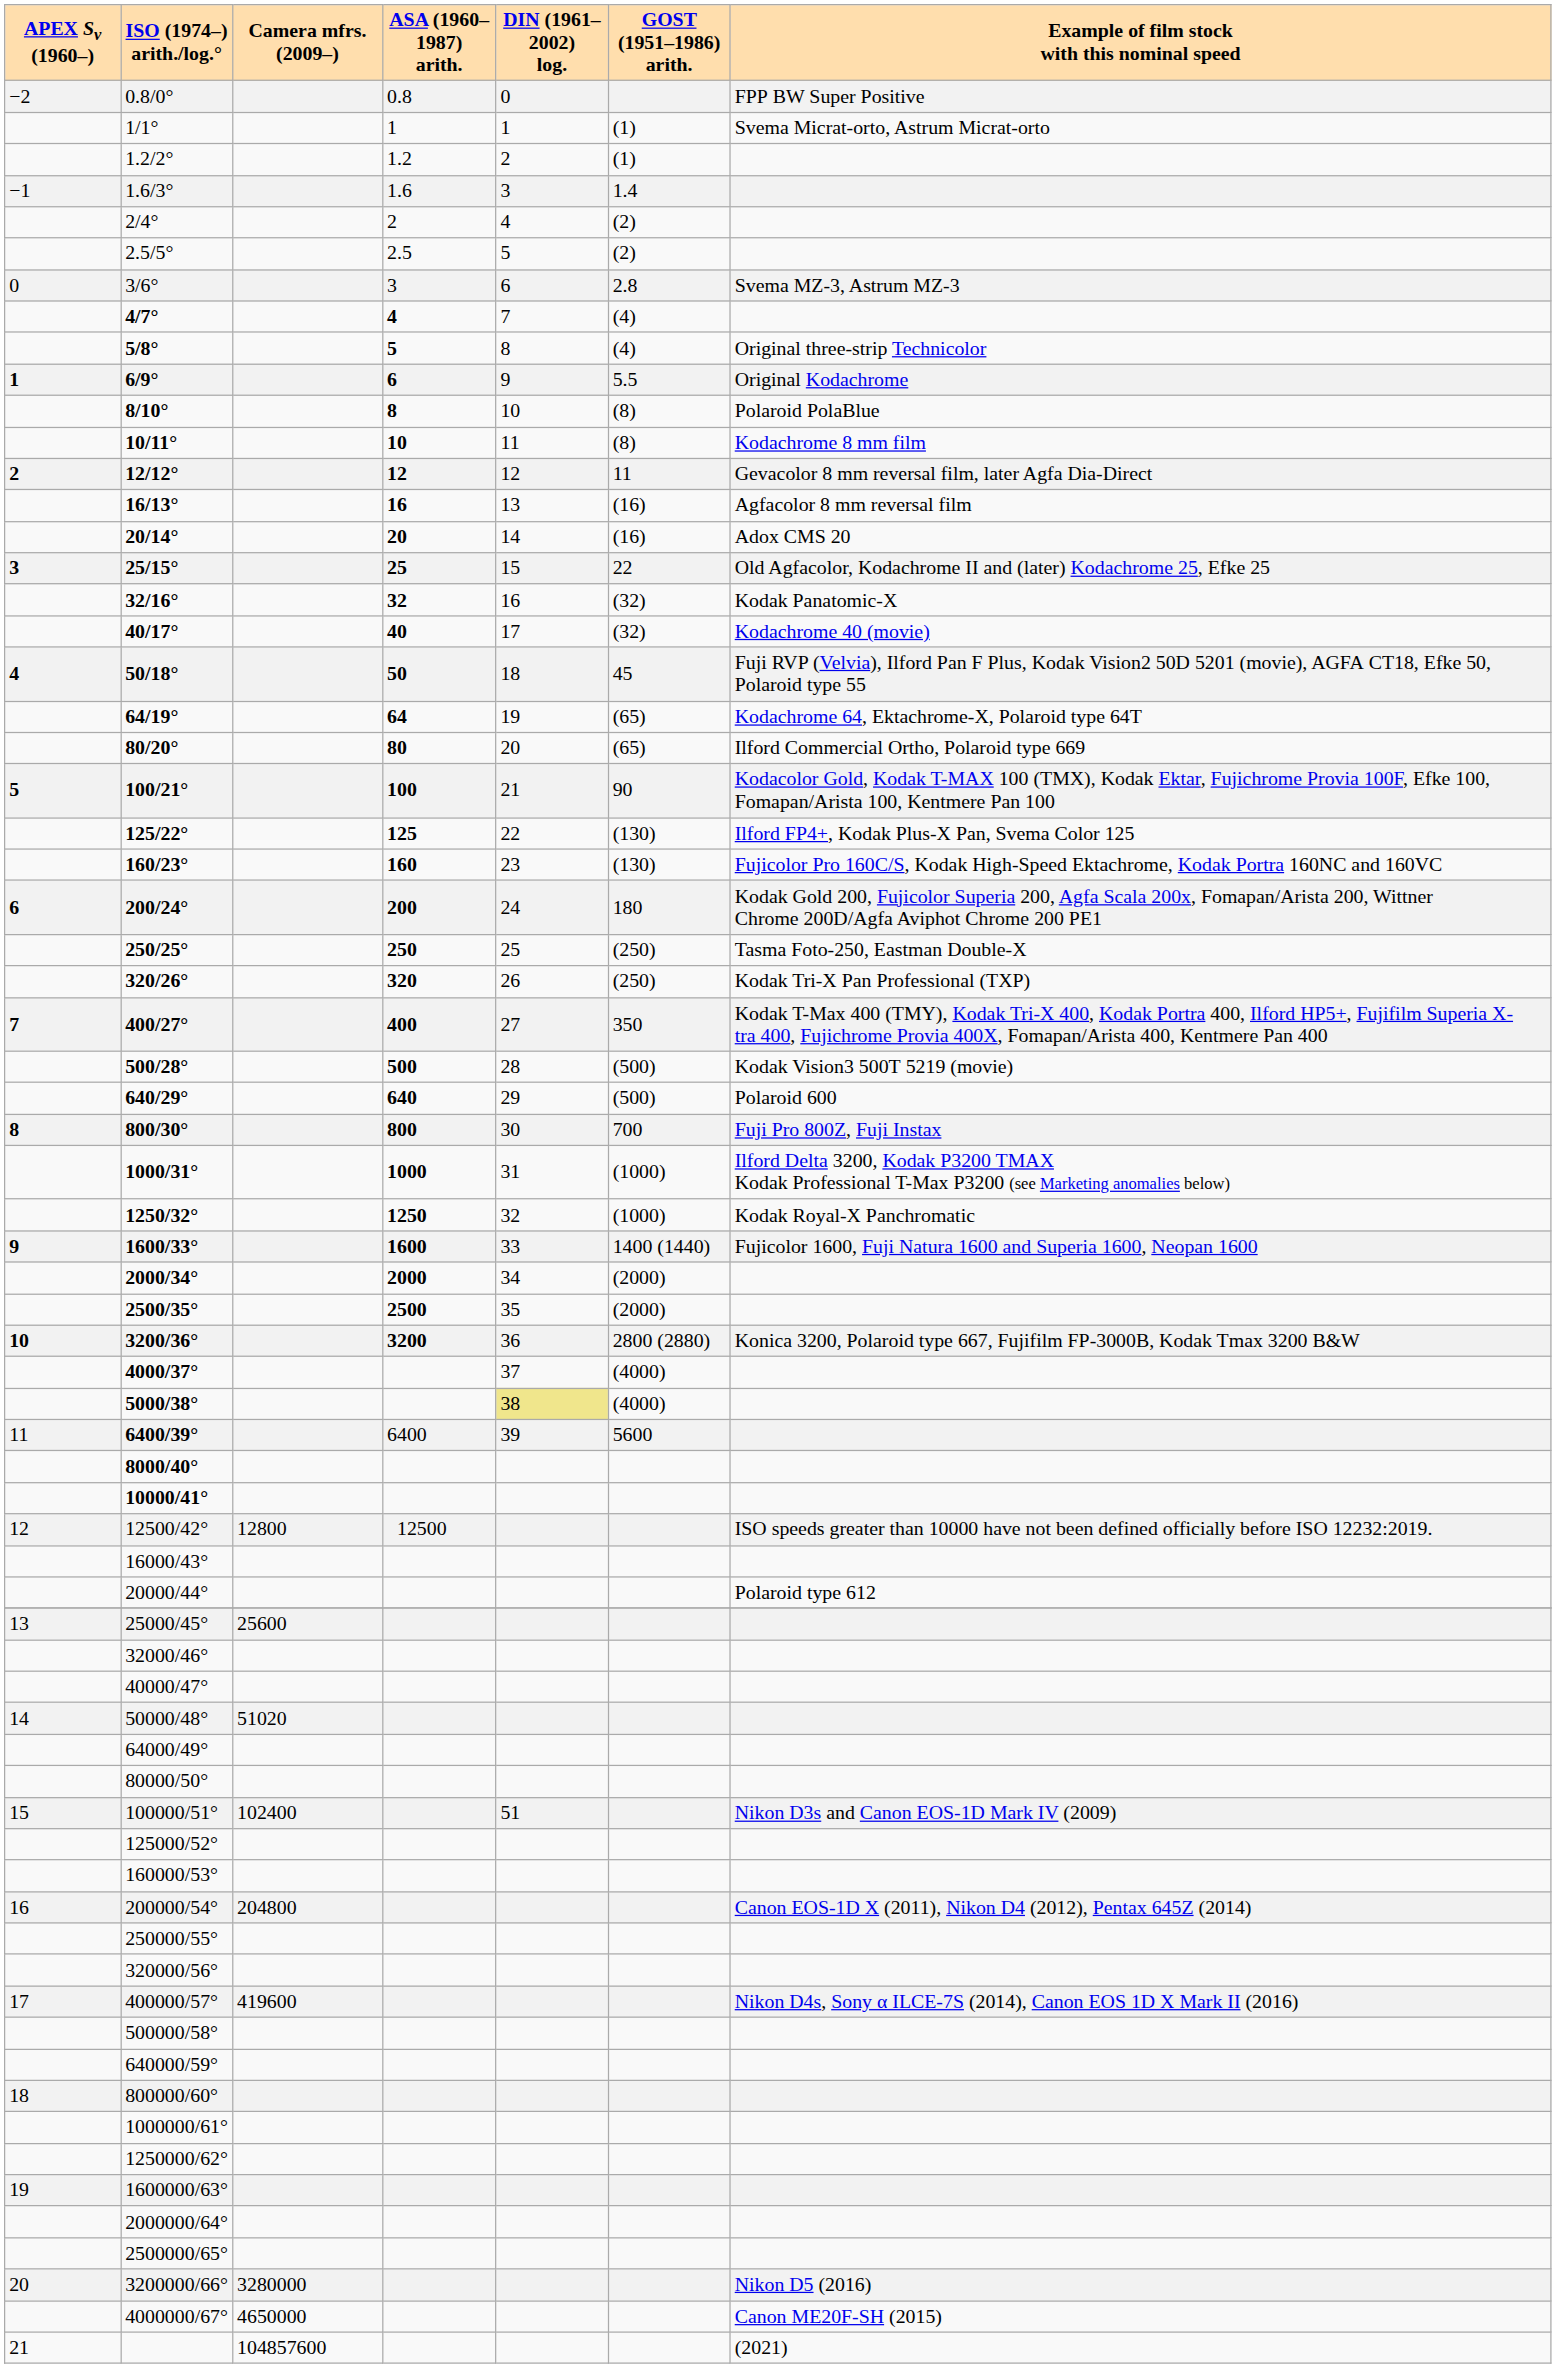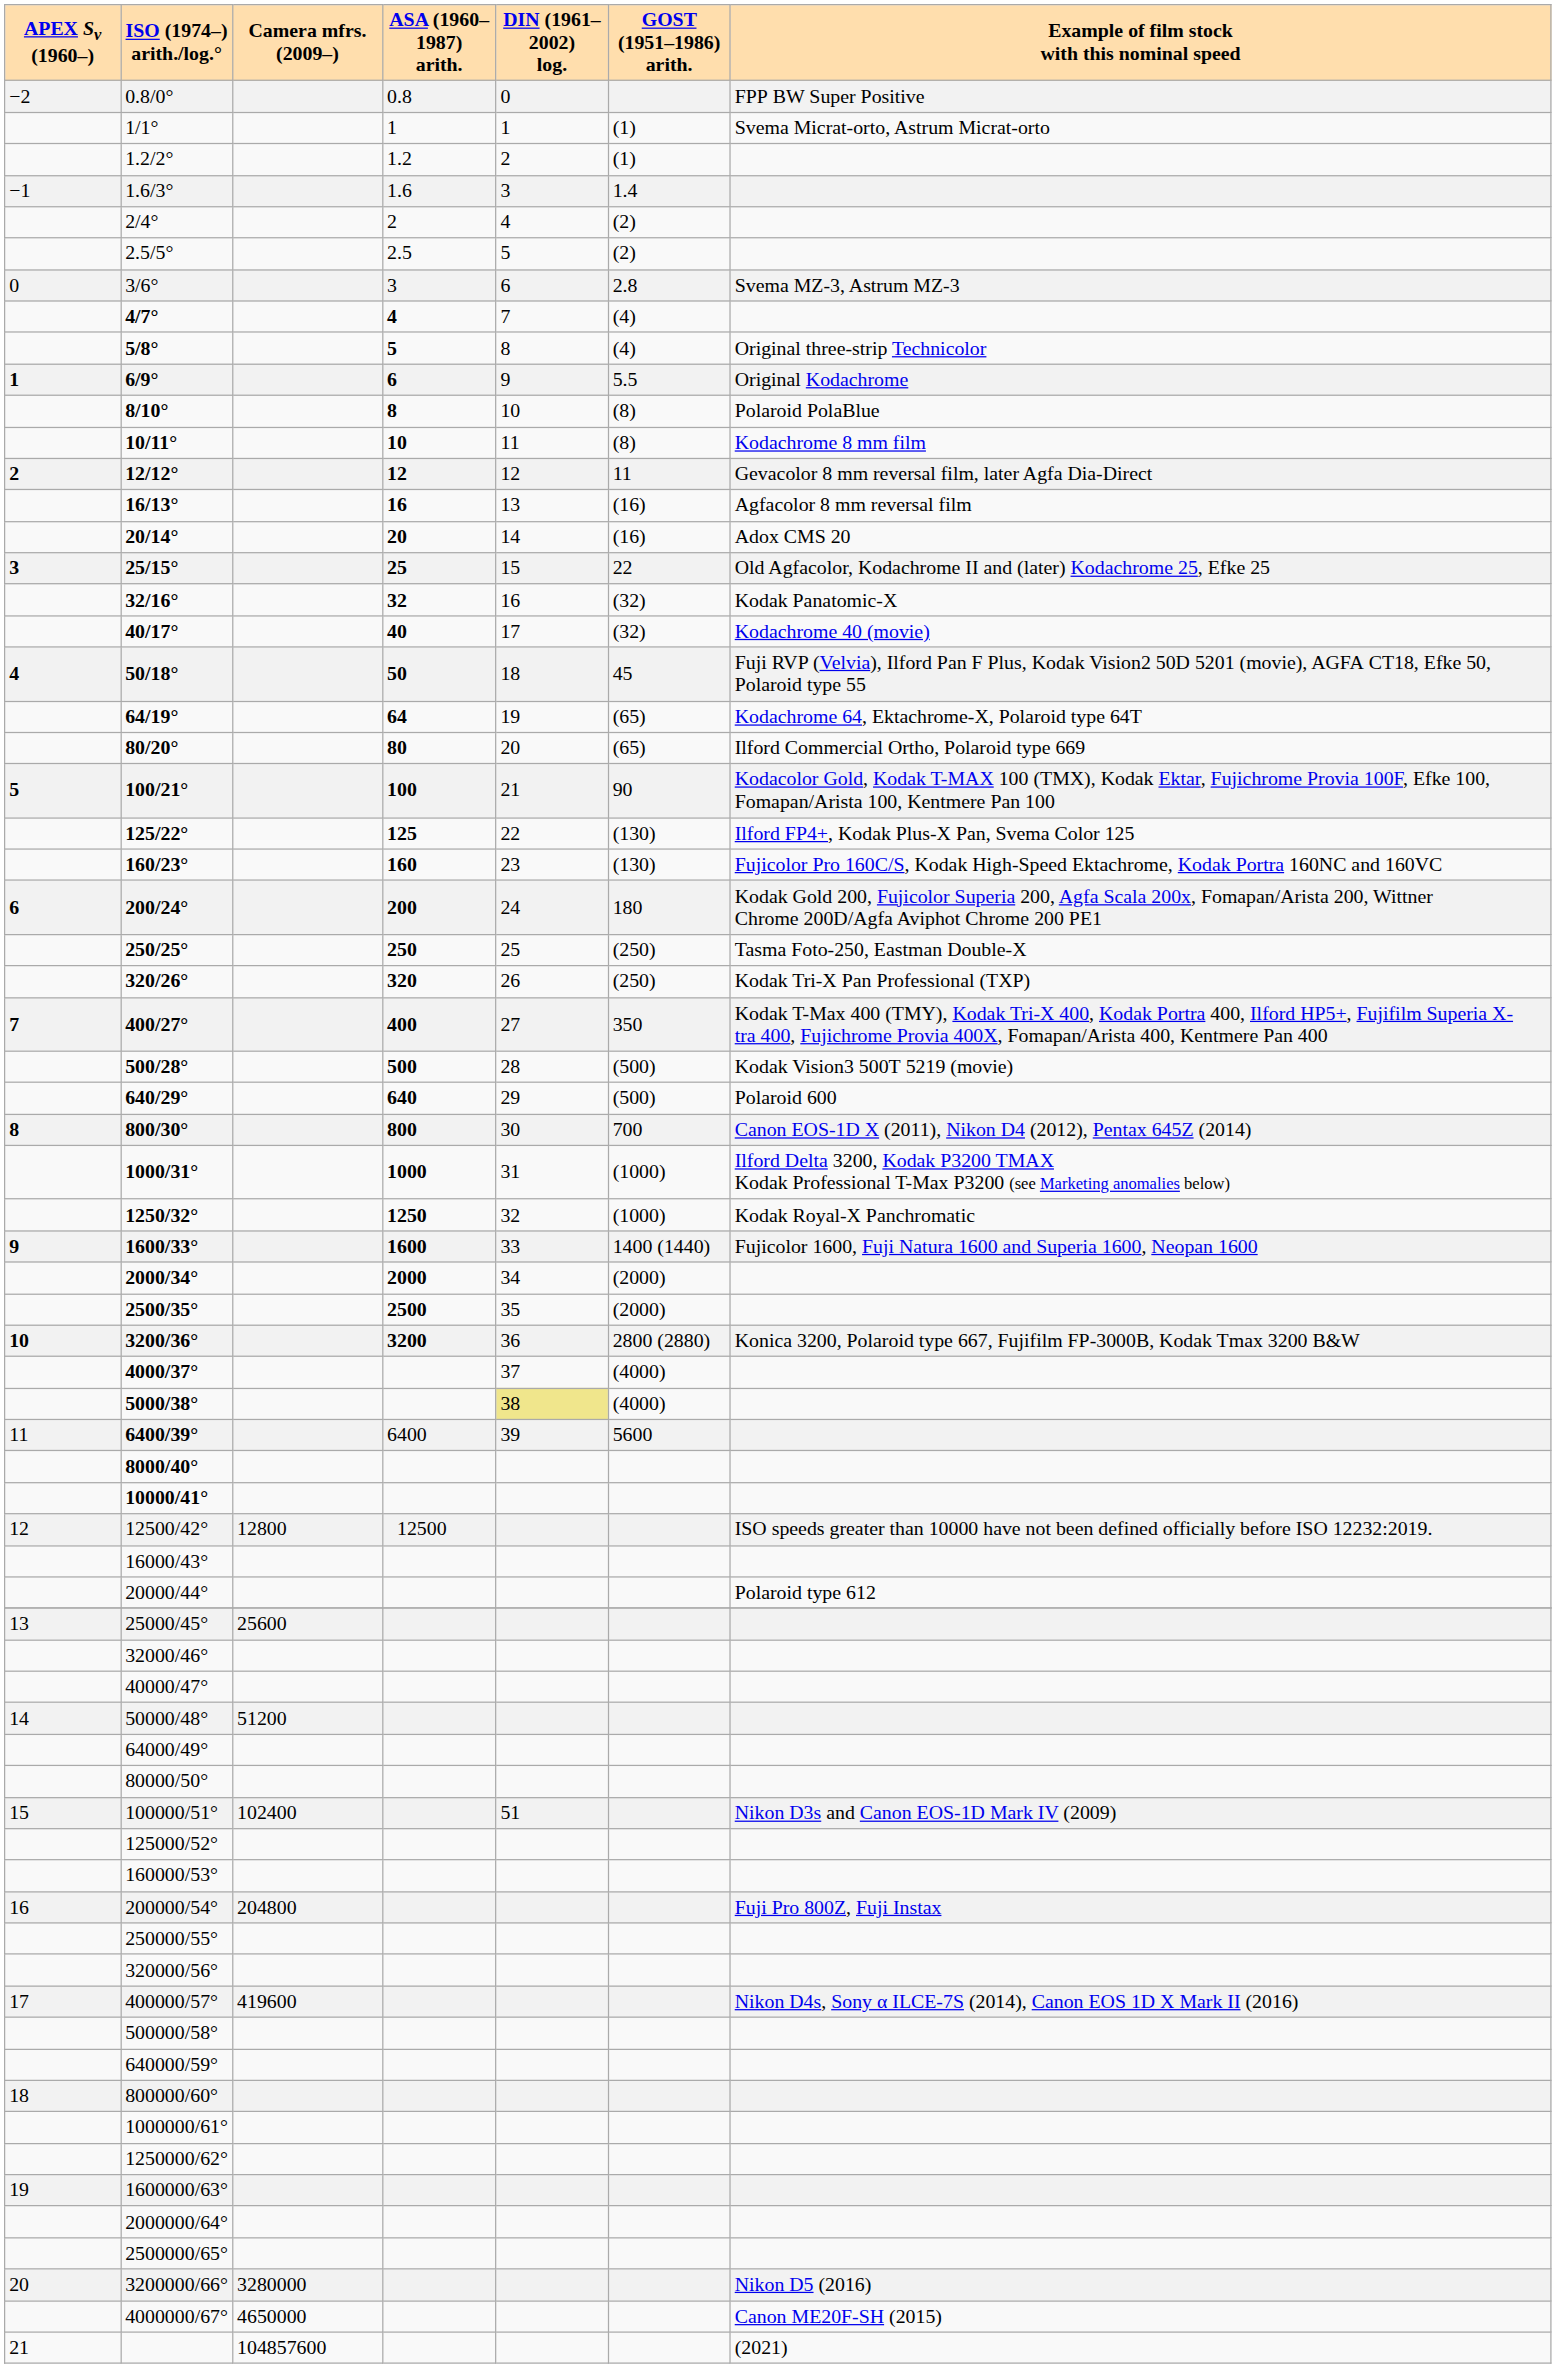800/30° | Example of film stock with this nominal speed: Fuji Pro 800Z, Fuji Instax -> Canon EOS-1D X (2011), Nikon D4 (2012), Pentax 645Z (2014)
50000/48° | Camera mfrs. (2009–): 51020 -> 51200
200000/54° | Example of film stock with this nominal speed: Canon EOS-1D X (2011), Nikon D4 (2012), Pentax 645Z (2014) -> Fuji Pro 800Z, Fuji Instax
